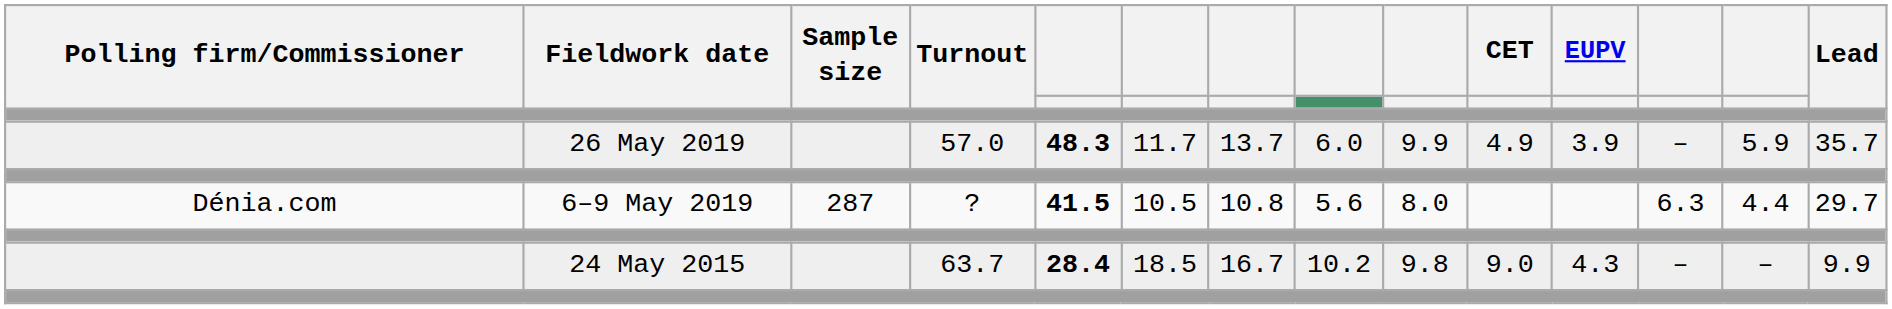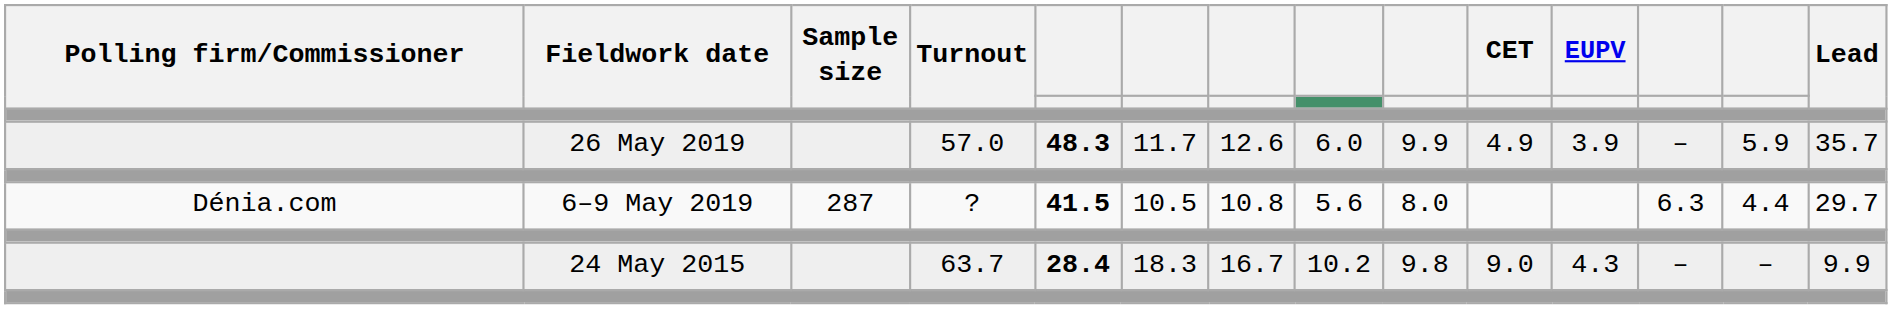26 May 2019 | column 7: 13.7 -> 12.6
24 May 2015 | column 6: 18.5 -> 18.3
